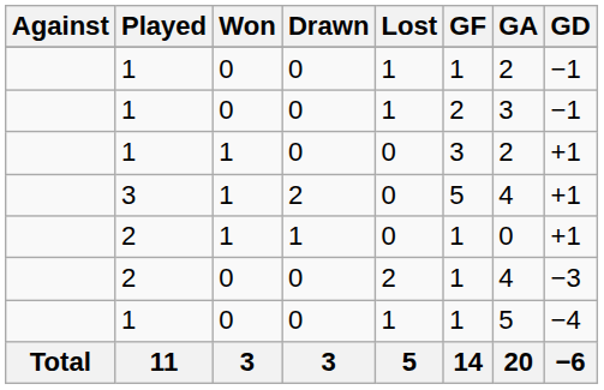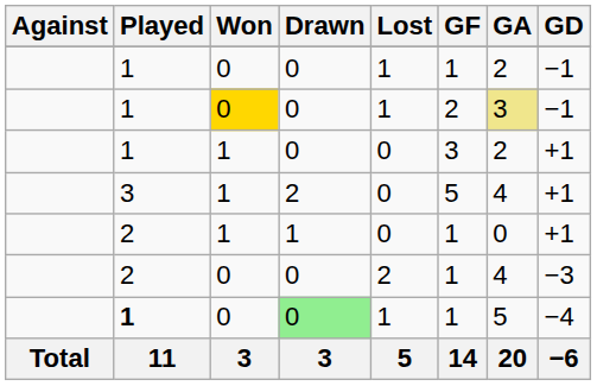row 3 | Won: no background -> gold background
row 3 | GA: no background -> khaki background
row 8 | Played: normal -> bold
row 8 | Drawn: no background -> lightgreen background
